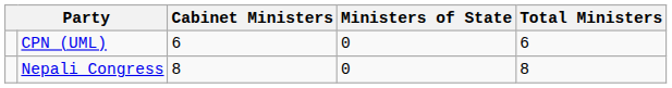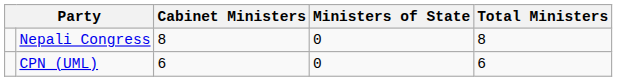rows swapped: Nepali Congress <-> CPN (UML)
